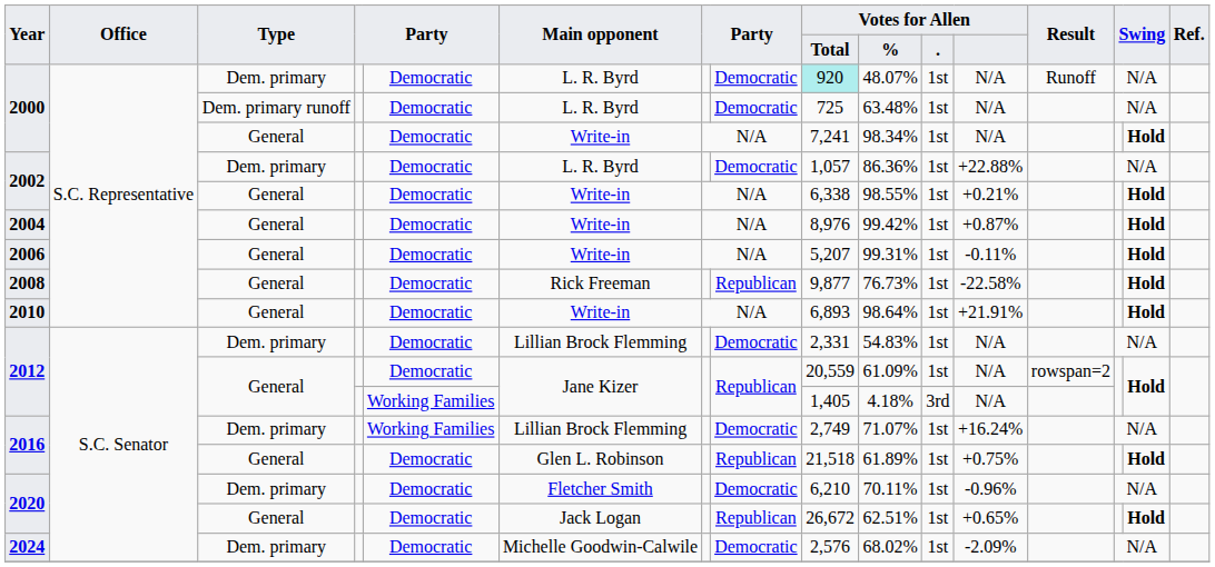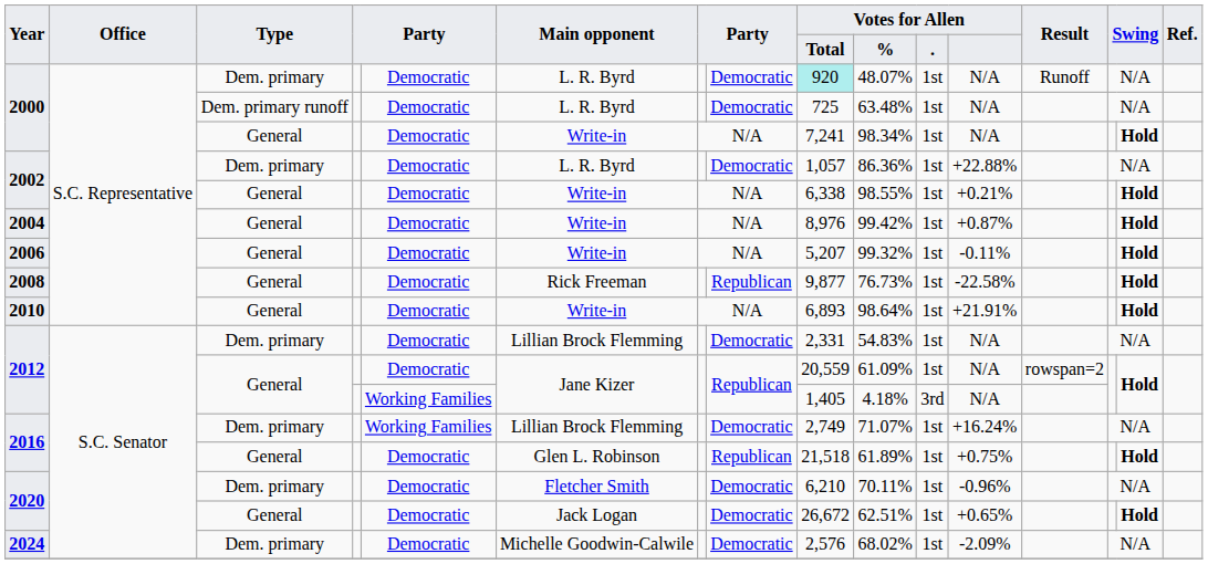2006 | Votes for Allen / %: 99.31% -> 99.32%
2020 / General | column 8: Republican -> Democratic
